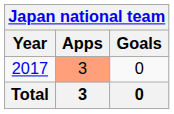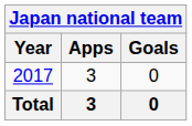2017 | Apps: lightsalmon background -> no background
